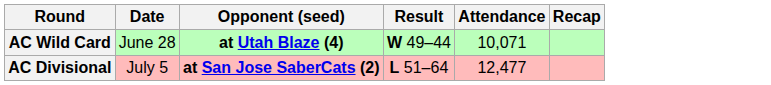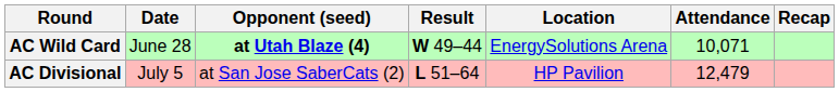+ column: Location | EnergySolutions Arena | HP Pavilion
AC Divisional | Opponent (seed): bold -> normal
AC Divisional | Attendance: 12,477 -> 12,479
